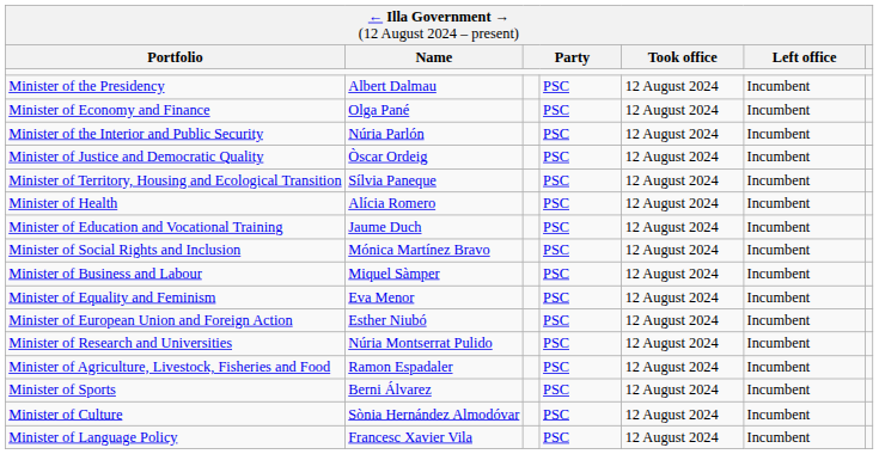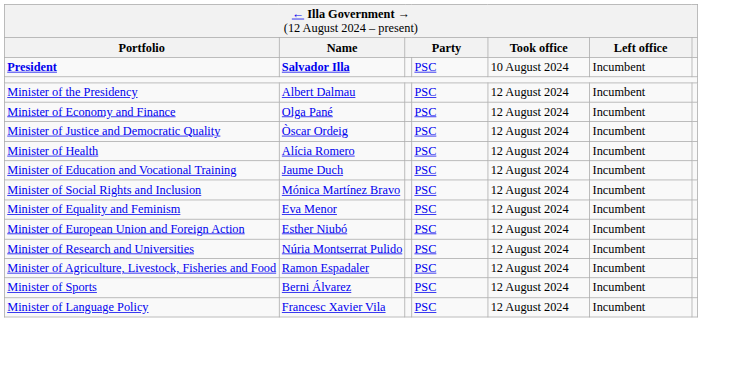+ row: President | Salvador Illa | PSC | 10 August 2024 | Incumbent
- row: Minister of the Interior and Public Security | Núria Parlón | PSC | 12 August 2024 | Incumbent
- row: Minister of Territory, Housing and Ecological Transition | Sílvia Paneque | PSC | 12 August 2024 | Incumbent
- row: Minister of Business and Labour | Miquel Sàmper | PSC | 12 August 2024 | Incumbent
- row: Minister of Culture | Sònia Hernández Almodóvar | PSC | 12 August 2024 | Incumbent
